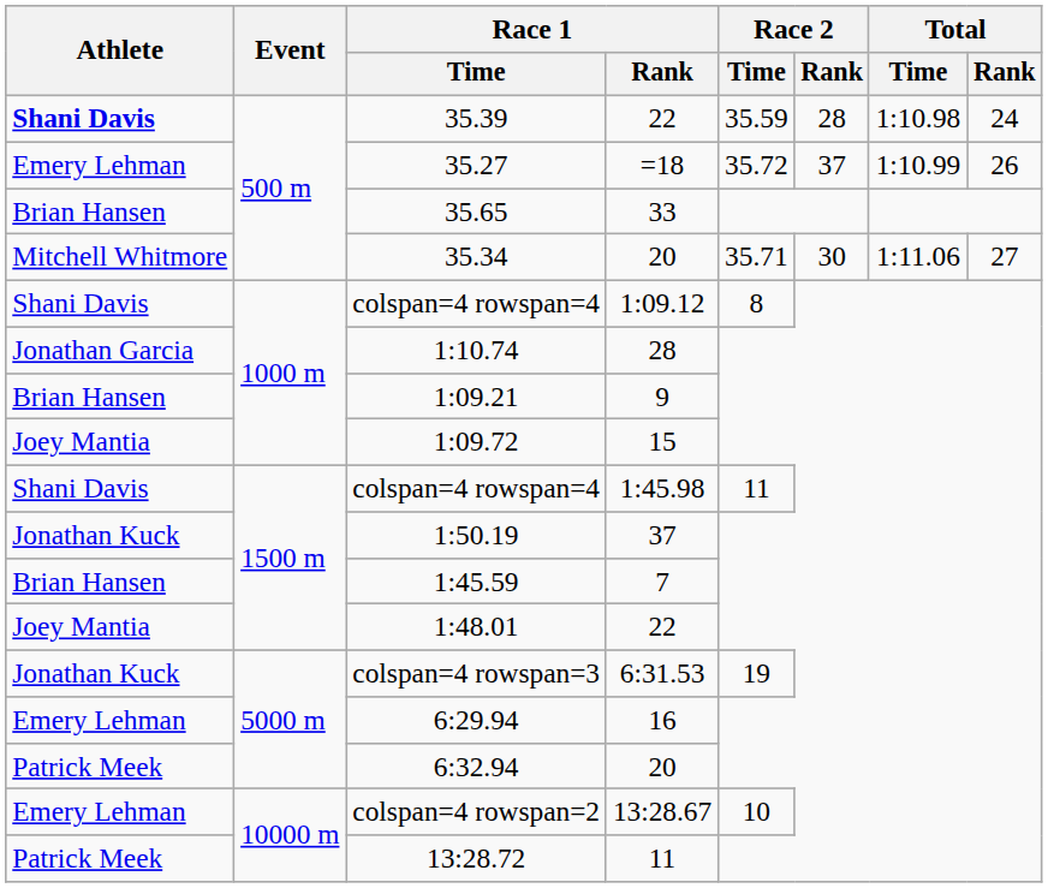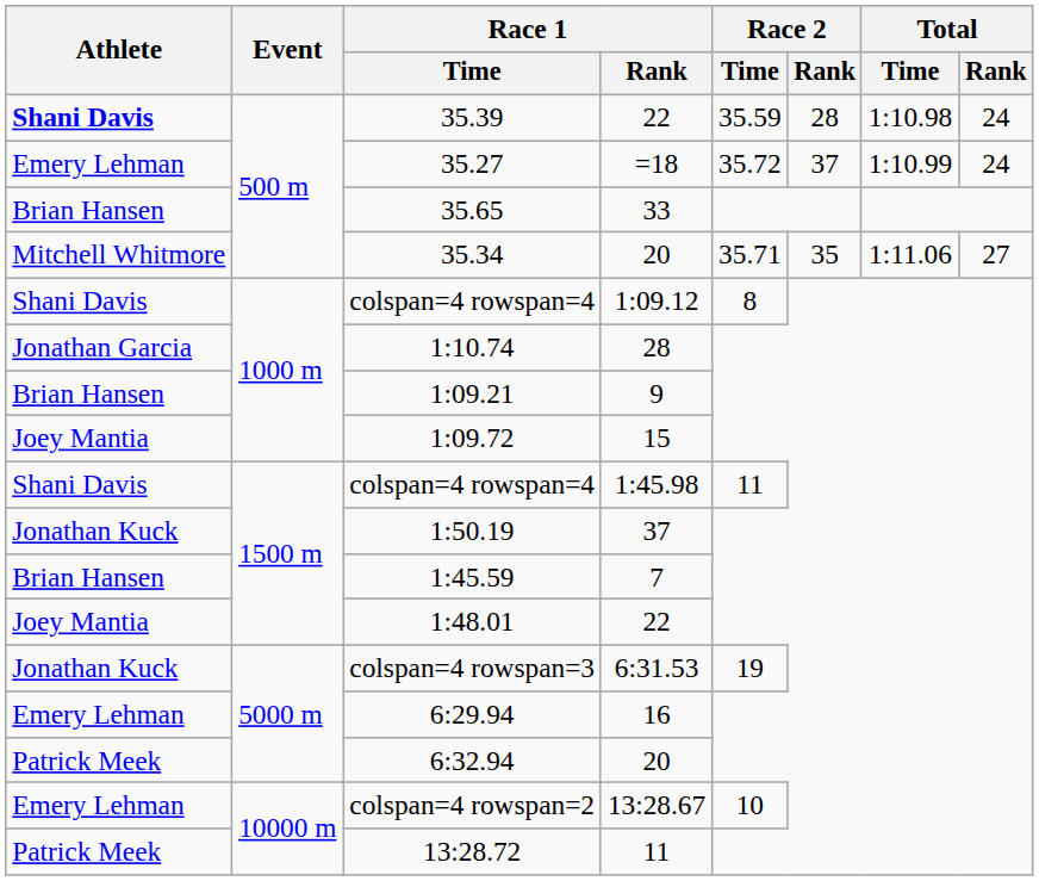35.27 | Total / Rank: 26 -> 24
35.34 | Race 2 / Rank: 30 -> 35
